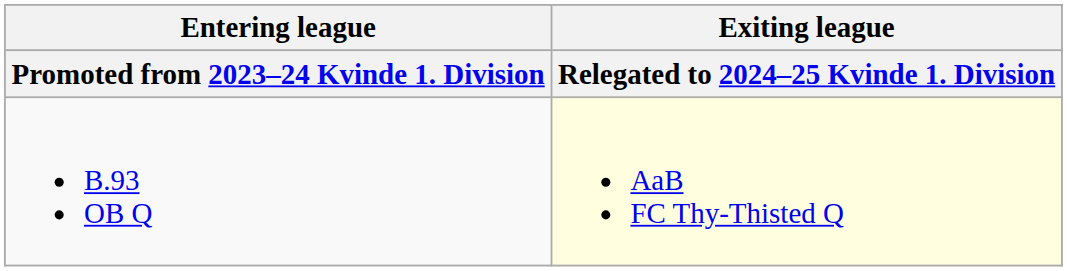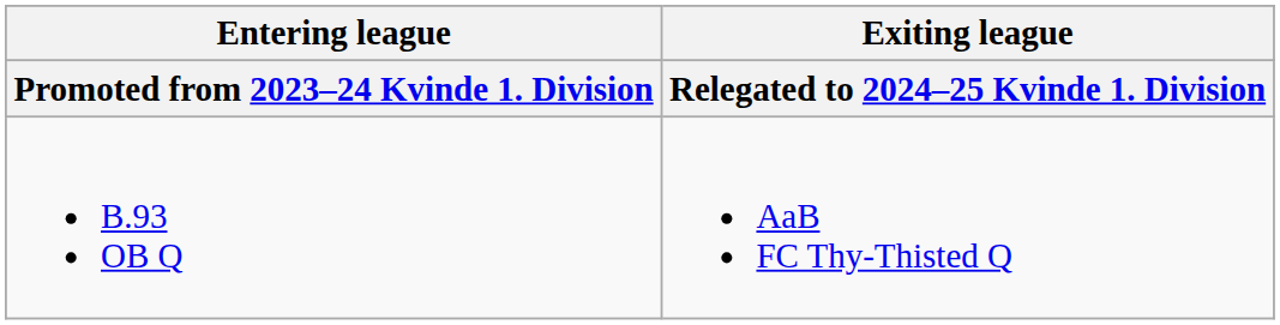B.93 OB Q | Exiting league / Relegated to 2024–25 Kvinde 1. Division: lightyellow background -> no background
